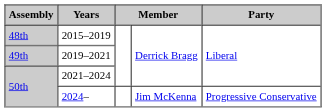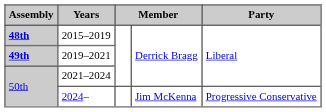2015–2019 | Assembly: normal -> bold
2019–2021 | Assembly: normal -> bold
